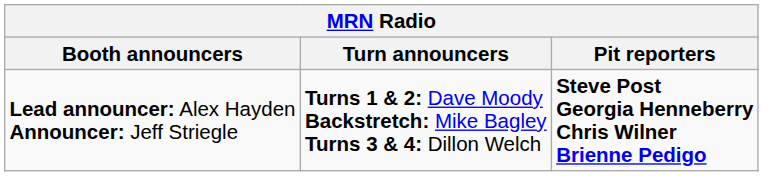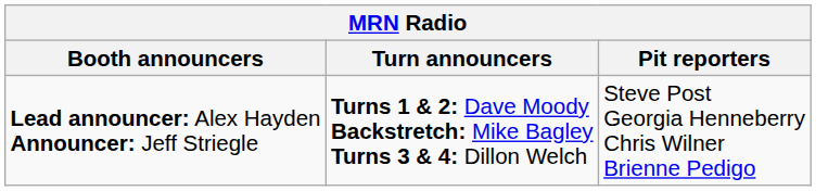Lead announcer: Alex Hayden Announcer: Jeff Striegle | Pit reporters: bold -> normal
